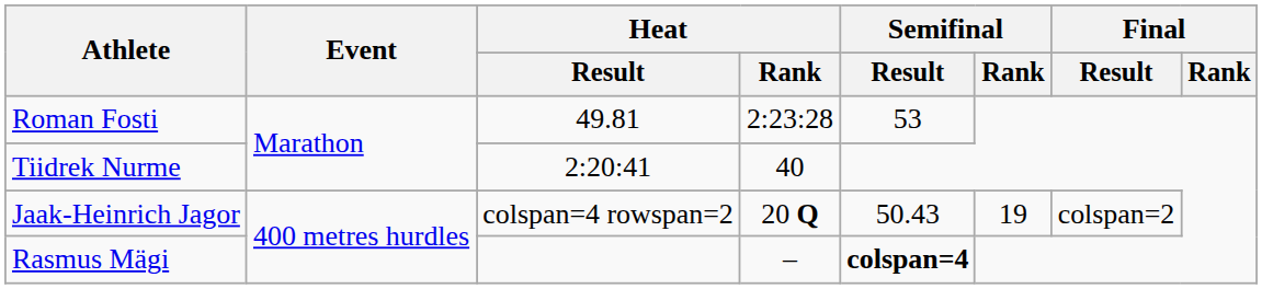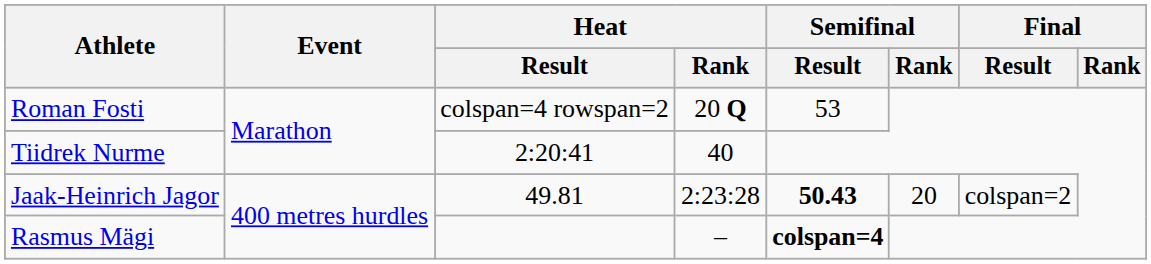Roman Fosti | Heat / Result: 49.81 -> colspan=4 rowspan=2
Roman Fosti | Heat / Rank: 2:23:28 -> 20 Q
Jaak-Heinrich Jagor | Heat / Result: colspan=4 rowspan=2 -> 49.81
Jaak-Heinrich Jagor | Heat / Rank: 20 Q -> 2:23:28
Jaak-Heinrich Jagor | Semifinal / Result: normal -> bold
Jaak-Heinrich Jagor | Semifinal / Rank: 19 -> 20
